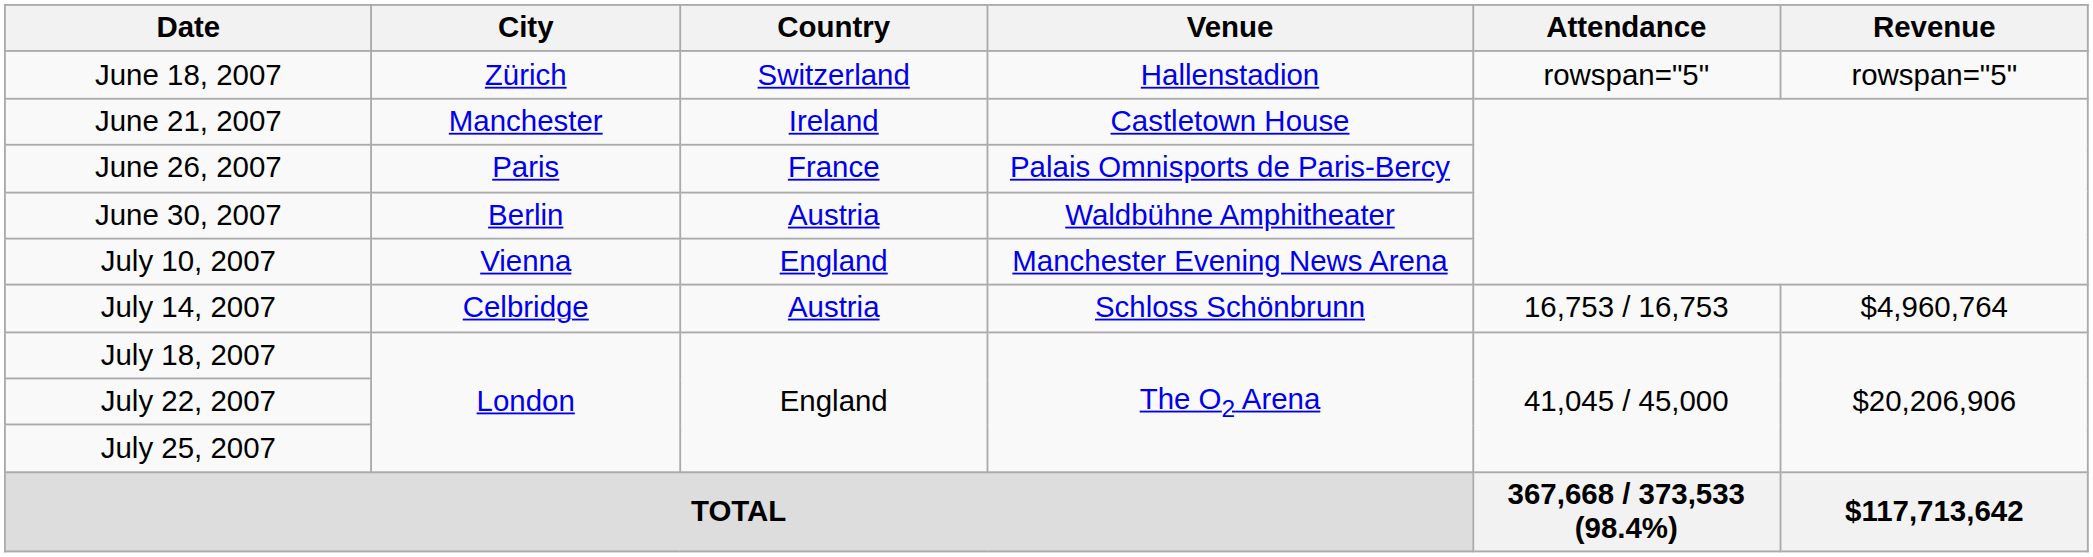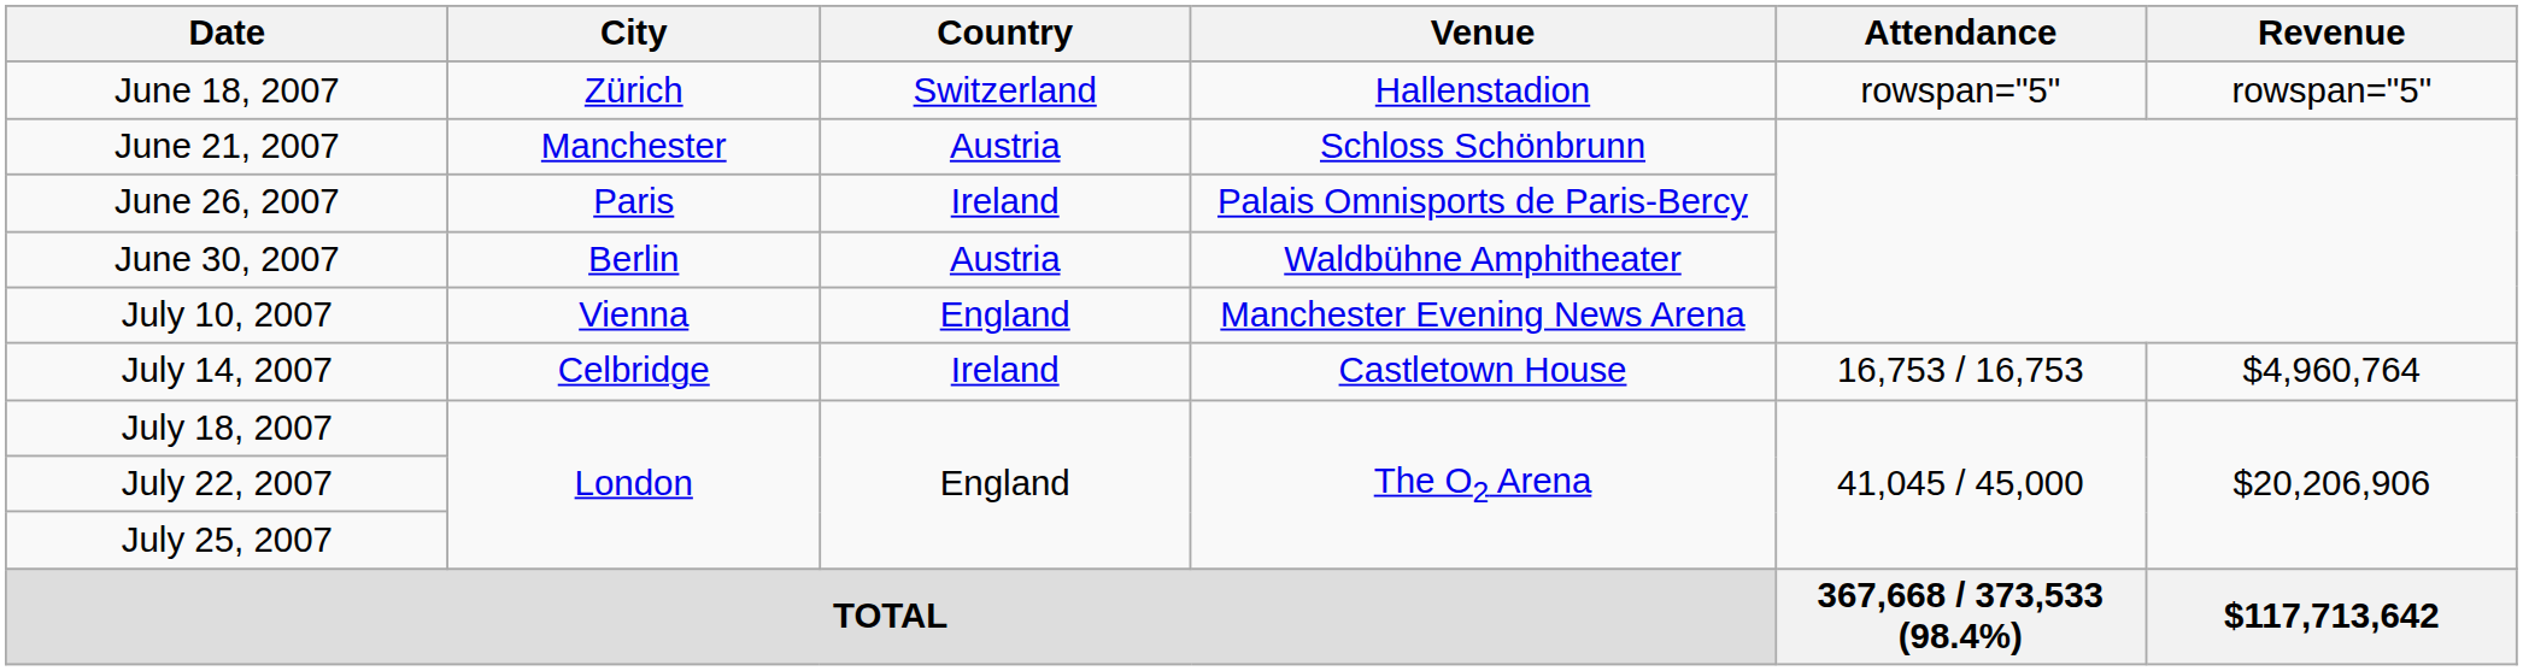June 21, 2007 | Country: Ireland -> Austria
June 21, 2007 | Venue: Castletown House -> Schloss Schönbrunn
June 26, 2007 | Country: France -> Ireland
July 14, 2007 | Country: Austria -> Ireland
July 14, 2007 | Venue: Schloss Schönbrunn -> Castletown House
